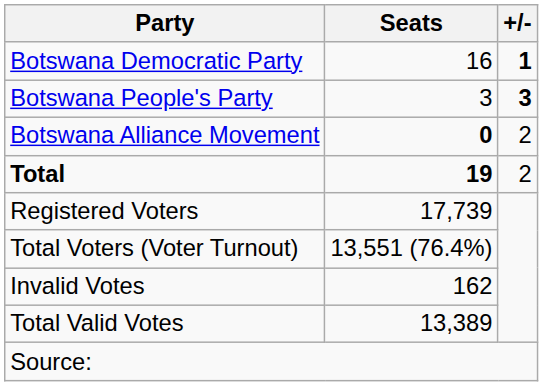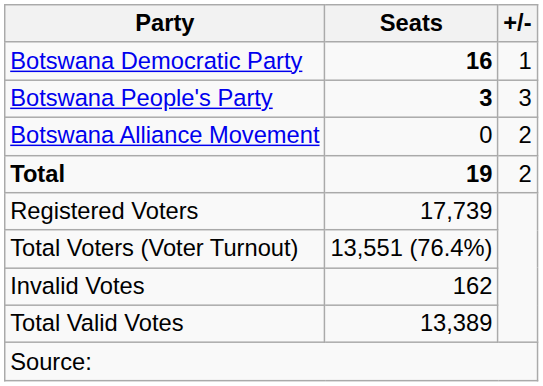Botswana Democratic Party | Seats: normal -> bold
Botswana Democratic Party | +/-: bold -> normal
Botswana People's Party | Seats: normal -> bold
Botswana People's Party | +/-: bold -> normal
Botswana Alliance Movement | Seats: bold -> normal
